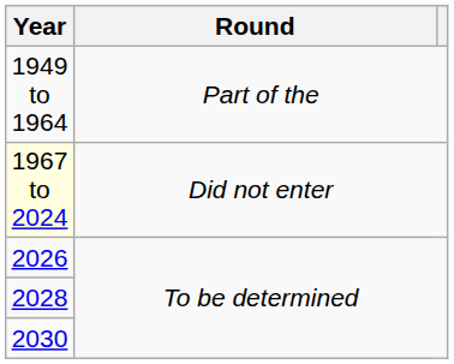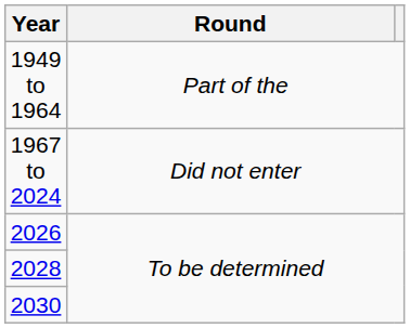1967 to 2024 | Year: lightyellow background -> no background
